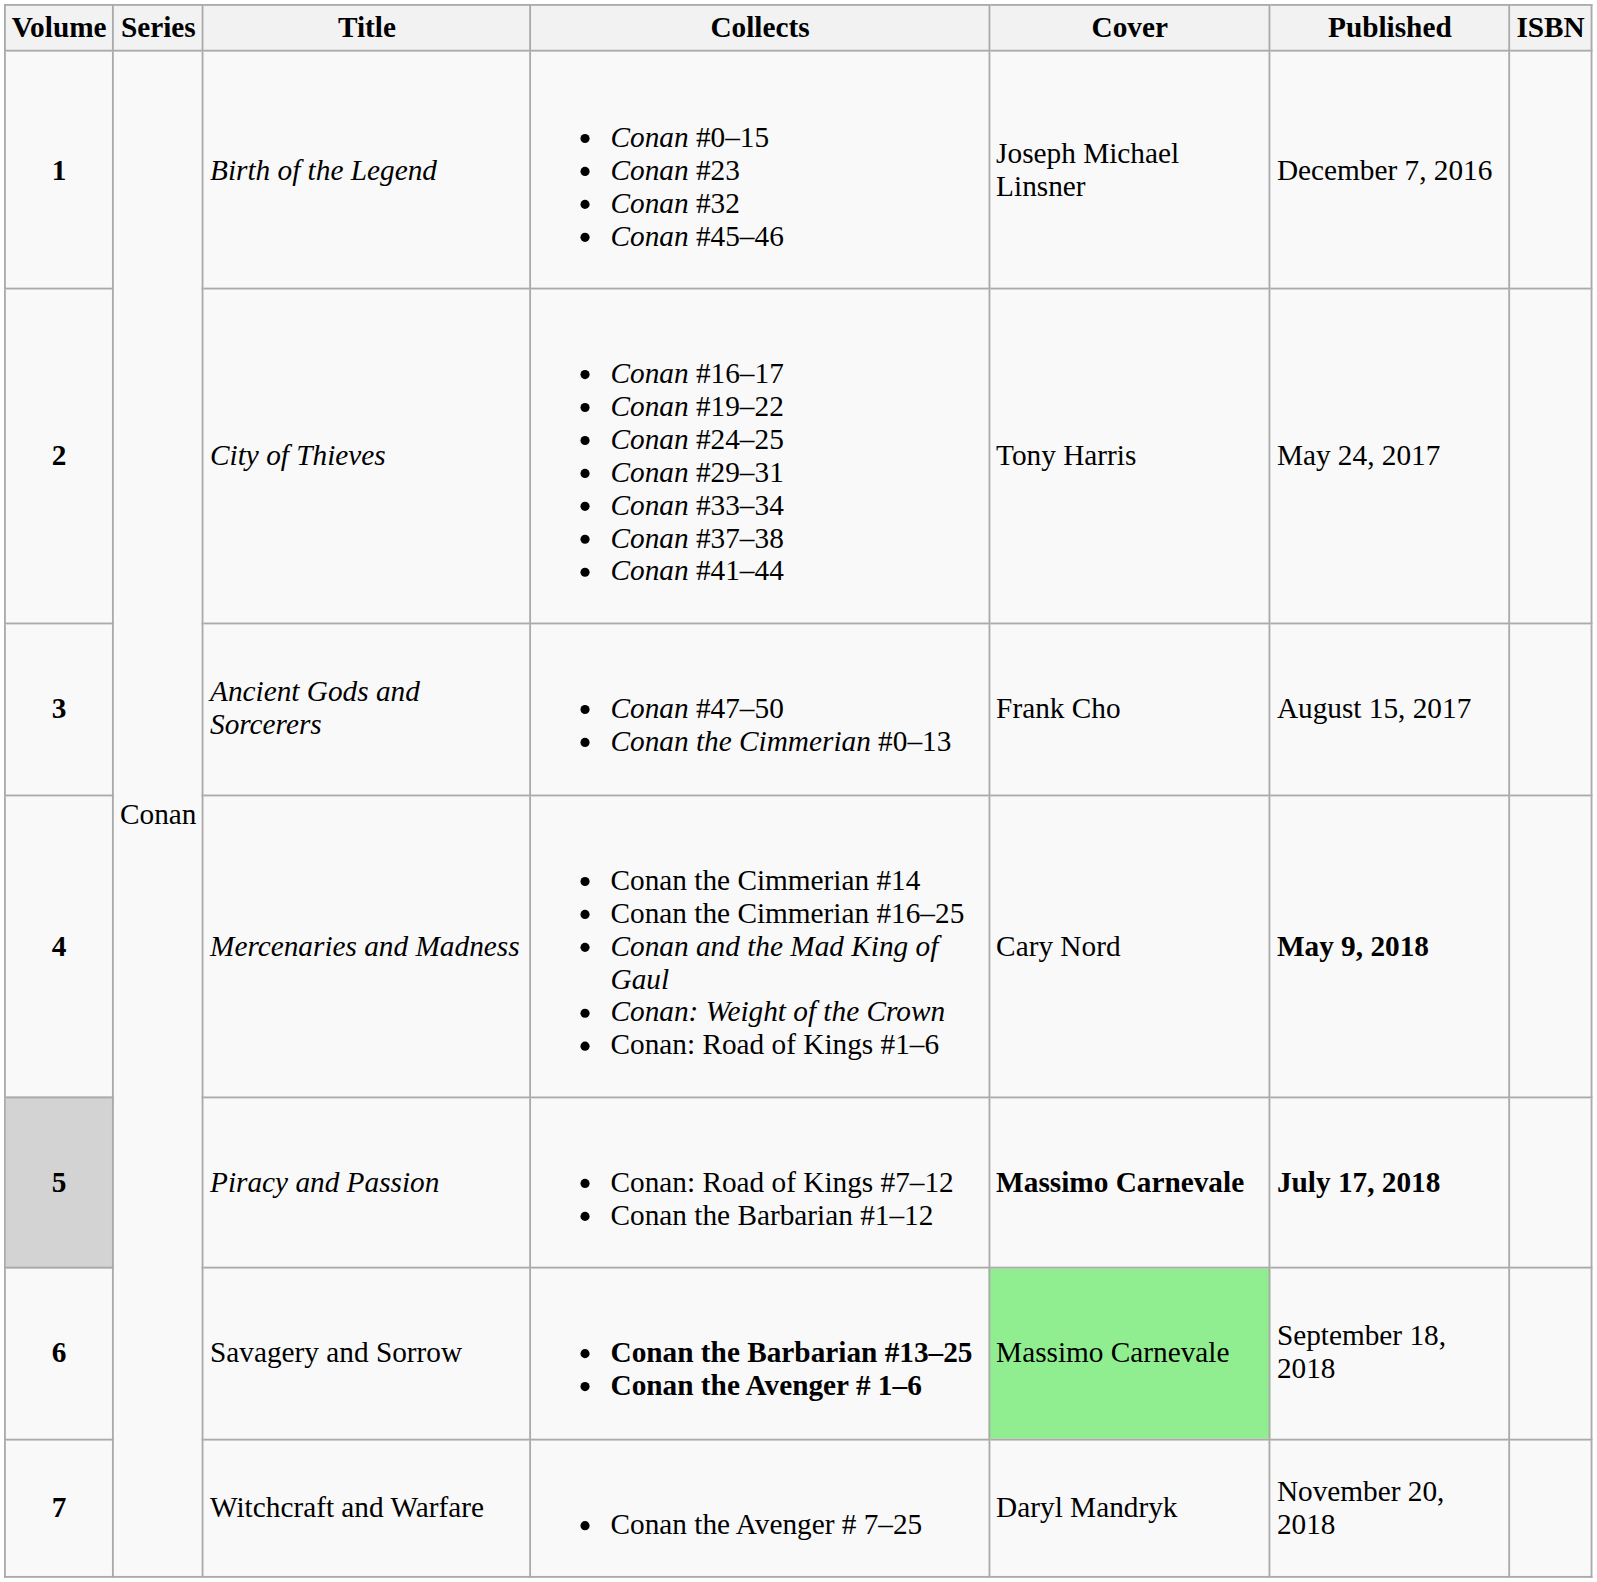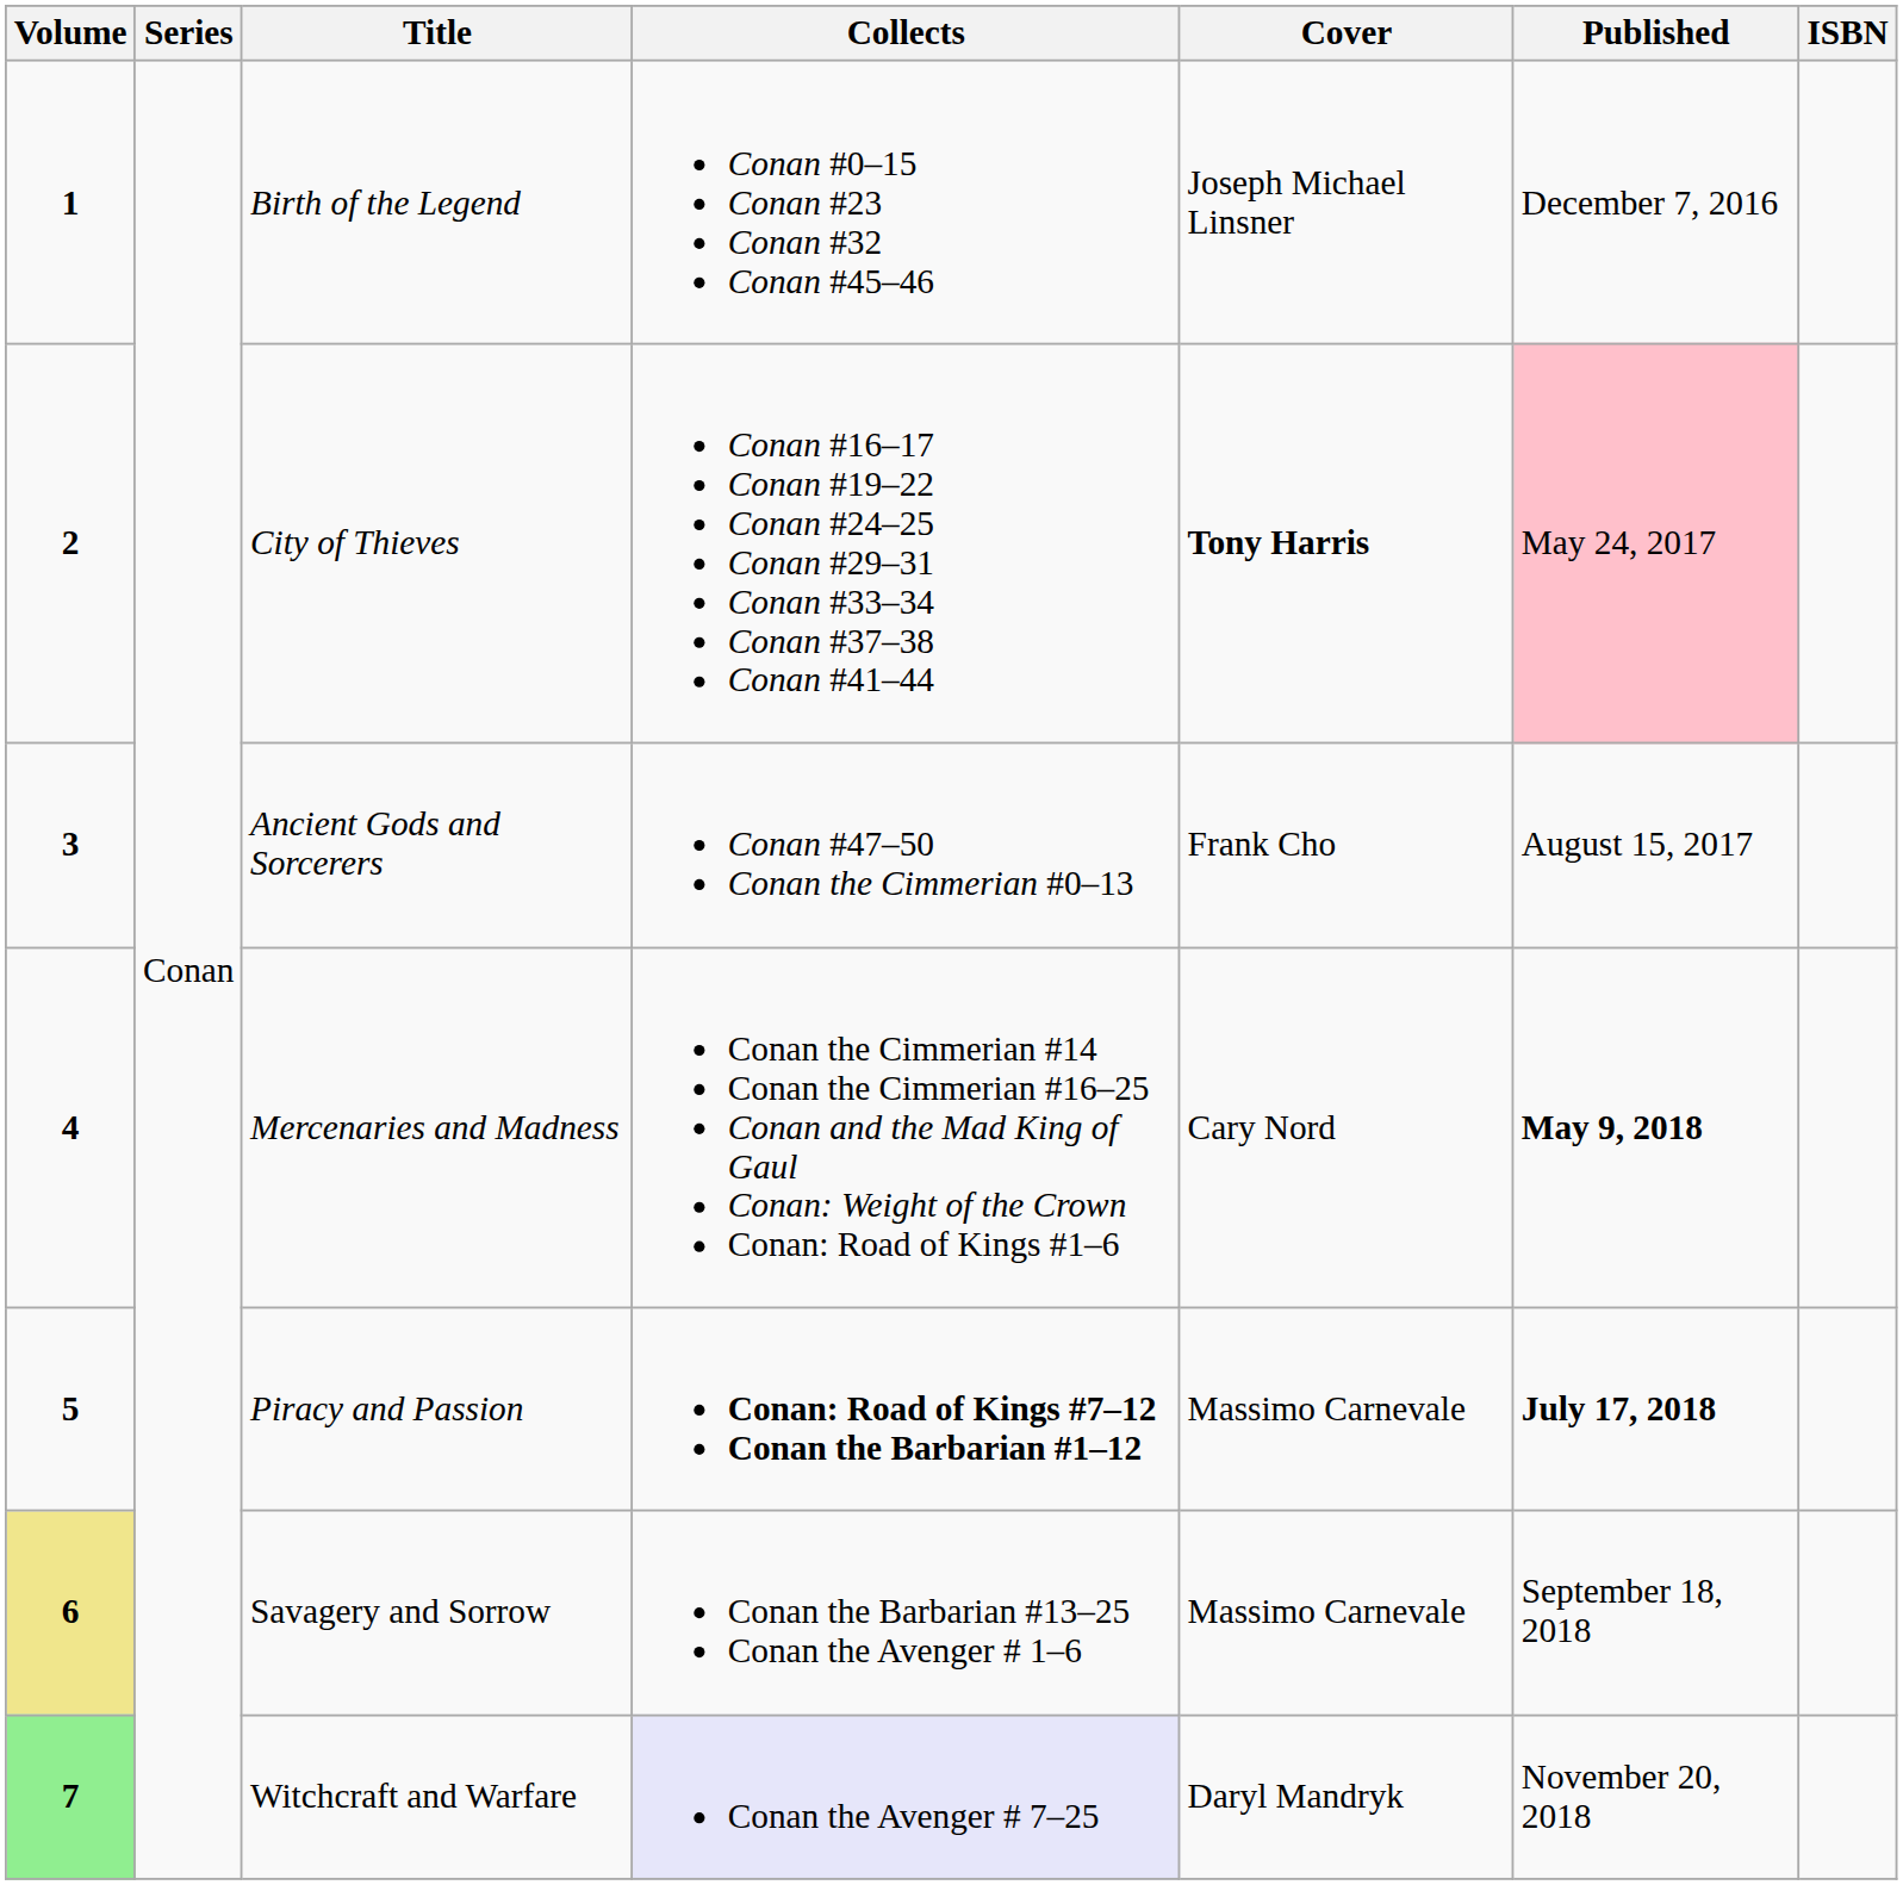City of Thieves | Cover: normal -> bold
City of Thieves | Published: no background -> pink background
Piracy and Passion | Volume: lightgrey background -> no background
Piracy and Passion | Collects: normal -> bold
Piracy and Passion | Cover: bold -> normal
Savagery and Sorrow | Volume: no background -> khaki background
Savagery and Sorrow | Collects: bold -> normal
Savagery and Sorrow | Cover: lightgreen background -> no background
Witchcraft and Warfare | Volume: no background -> lightgreen background
Witchcraft and Warfare | Collects: no background -> lavender background
